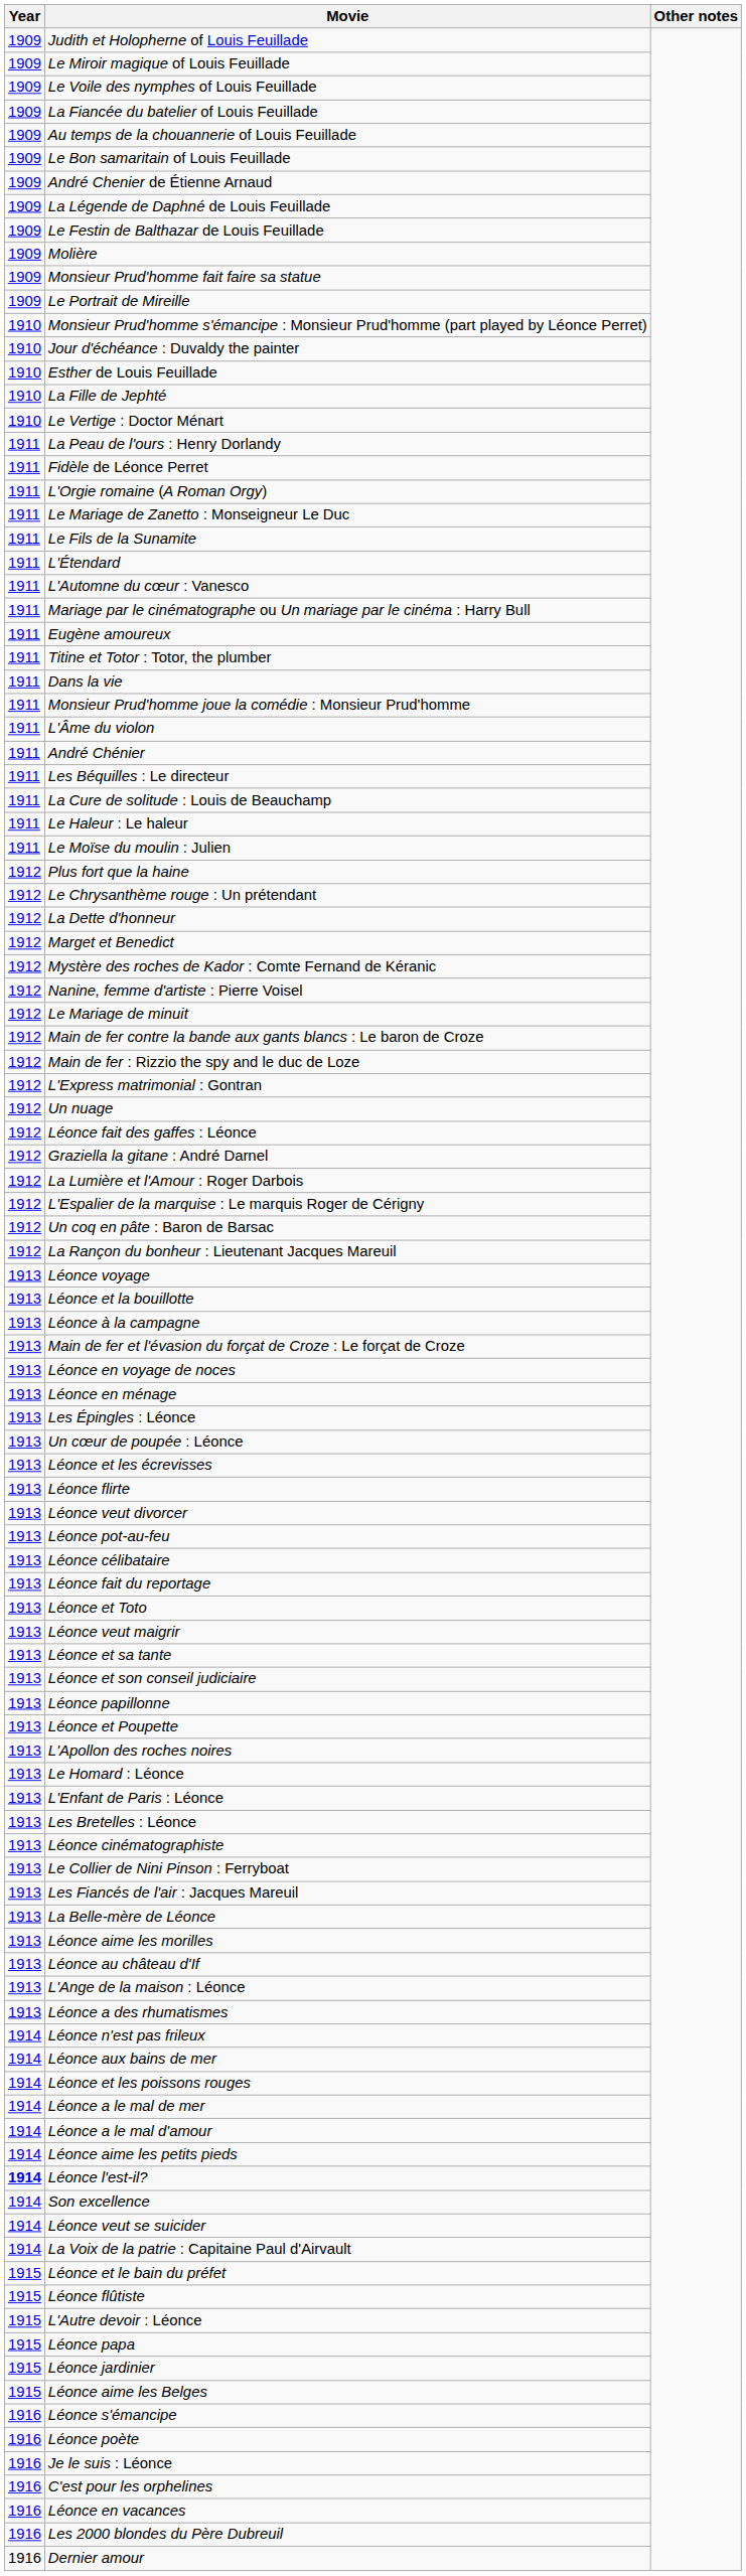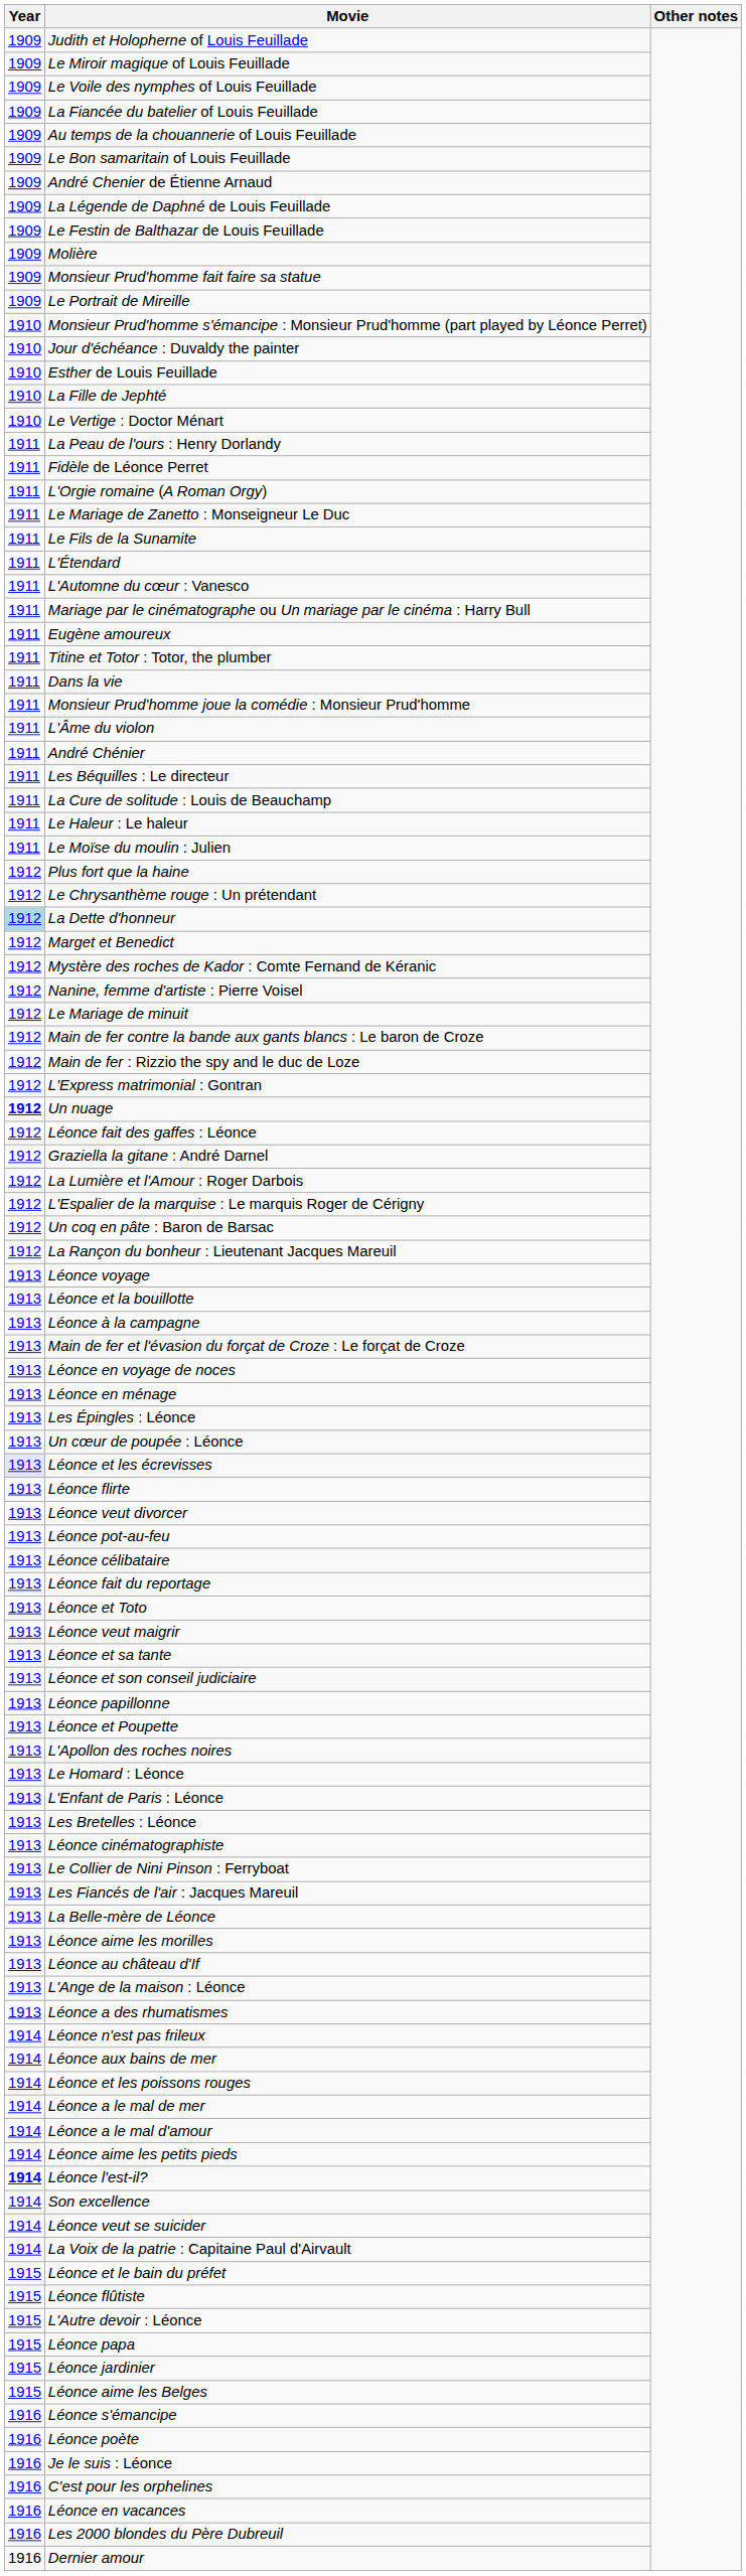La Dette d'honneur | Year: no background -> lightblue background
Un nuage | Year: normal -> bold
Léonce et les écrevisses | Year: no background -> lavender background
